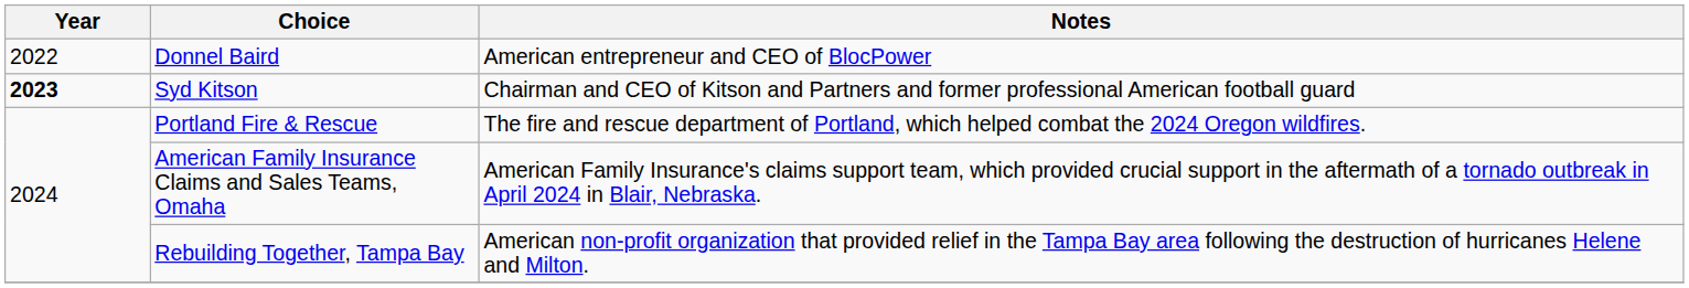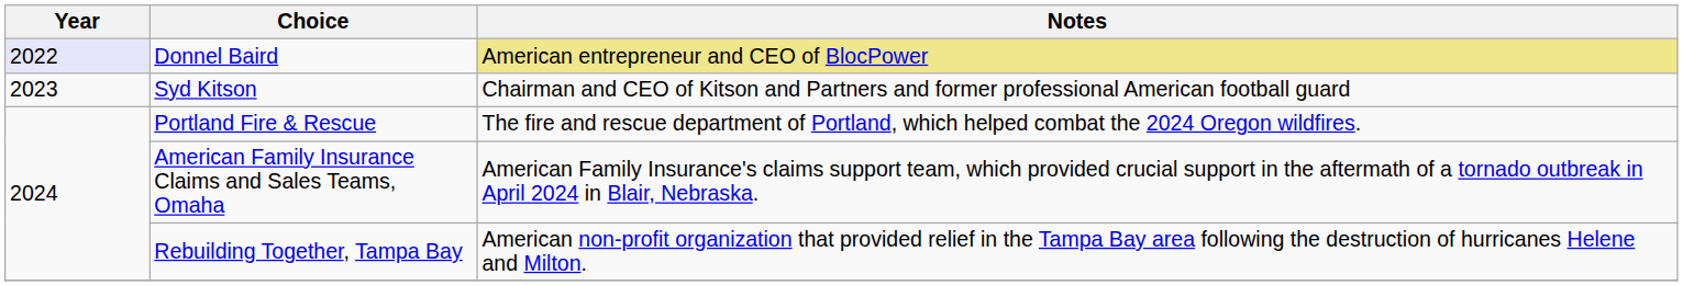Donnel Baird | Year: no background -> lavender background
Donnel Baird | Notes: no background -> khaki background
Syd Kitson | Year: bold -> normal
